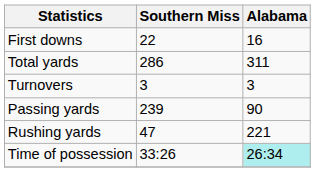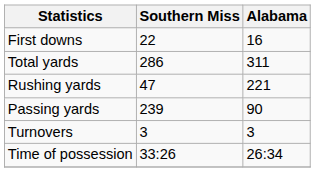rows swapped: Rushing yards <-> Turnovers
Time of possession | Alabama: paleturquoise background -> no background
